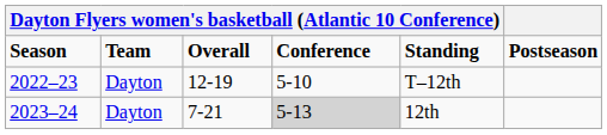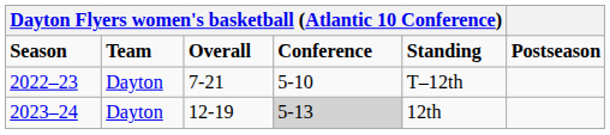2022–23 | column 3: 12-19 -> 7-21
2023–24 | column 3: 7-21 -> 12-19
